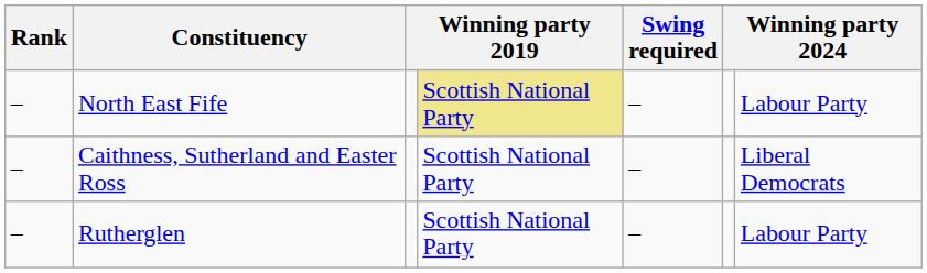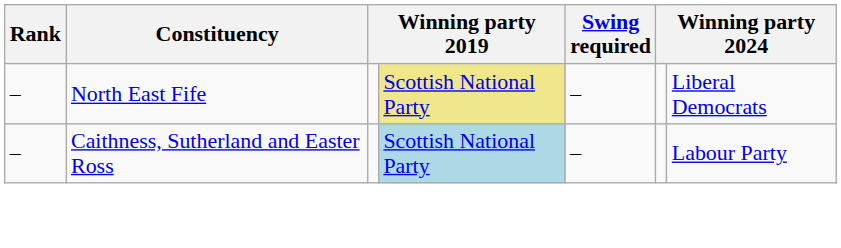North East Fife | column 7: Labour Party -> Liberal Democrats
Caithness, Sutherland and Easter Ross | column 4: no background -> lightblue background
Caithness, Sutherland and Easter Ross | column 7: Liberal Democrats -> Labour Party
- row: – | Rutherglen | Scottish National Party | – | Labour Party
